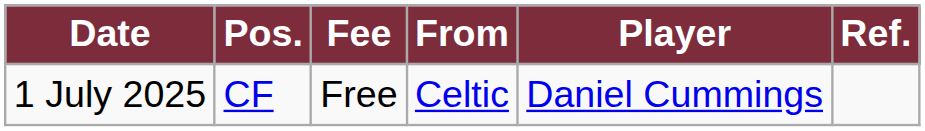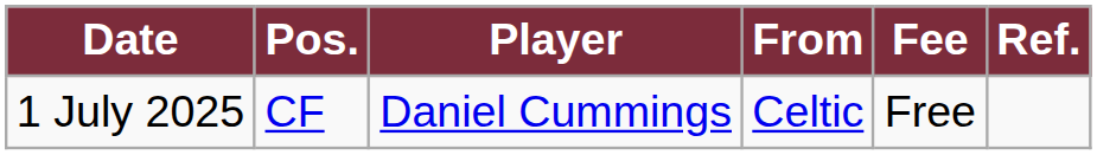columns swapped: Player <-> Fee
